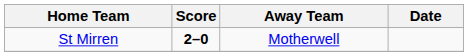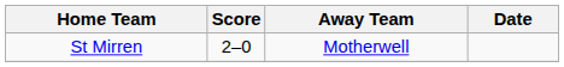St Mirren | Score: bold -> normal
